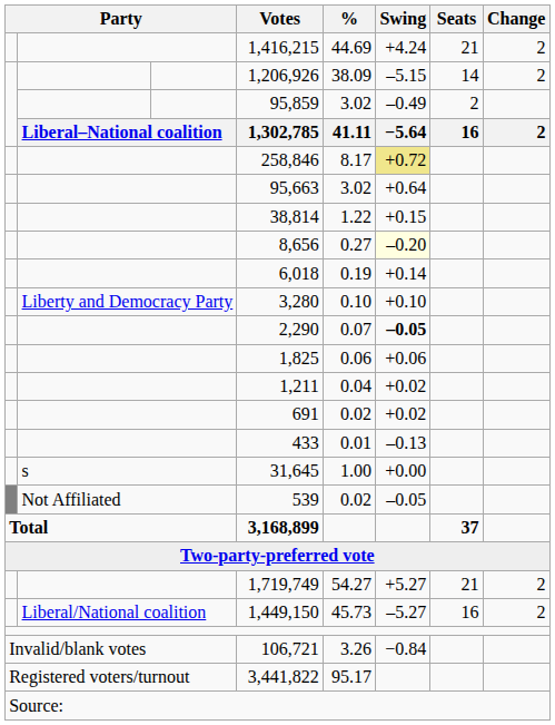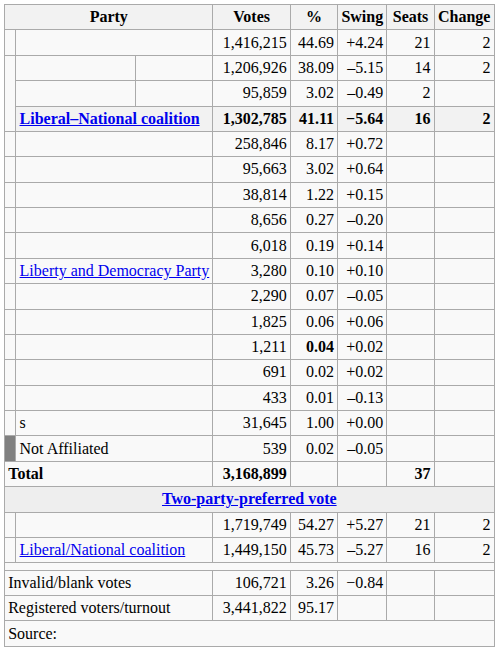258,846 | Swing: khaki background -> no background
8,656 | Swing: lightyellow background -> no background
2,290 | Swing: bold -> normal
1,211 | %: normal -> bold
